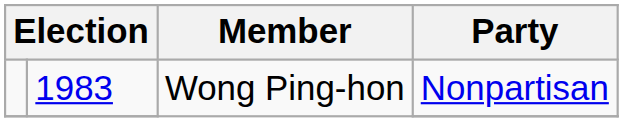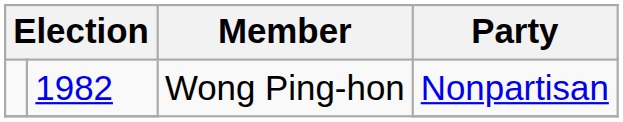Wong Ping-hon / Nonpartisan | column 2: 1983 -> 1982
